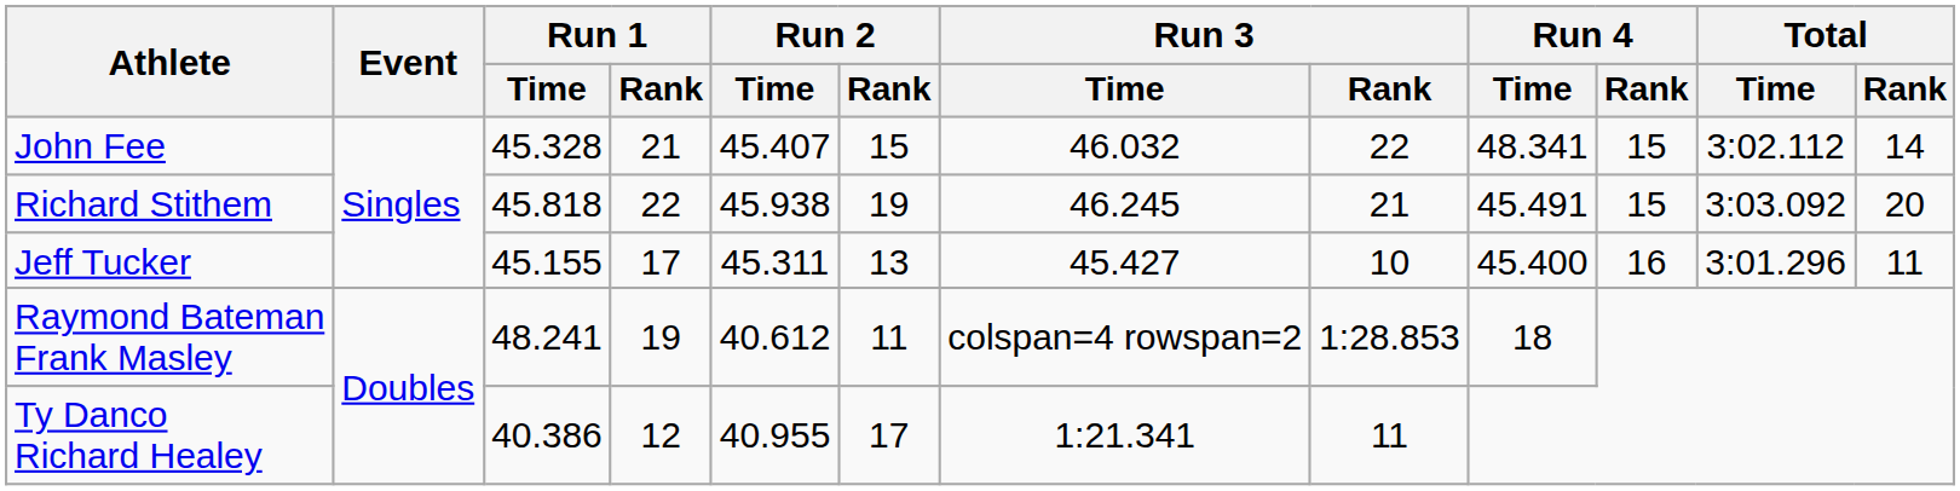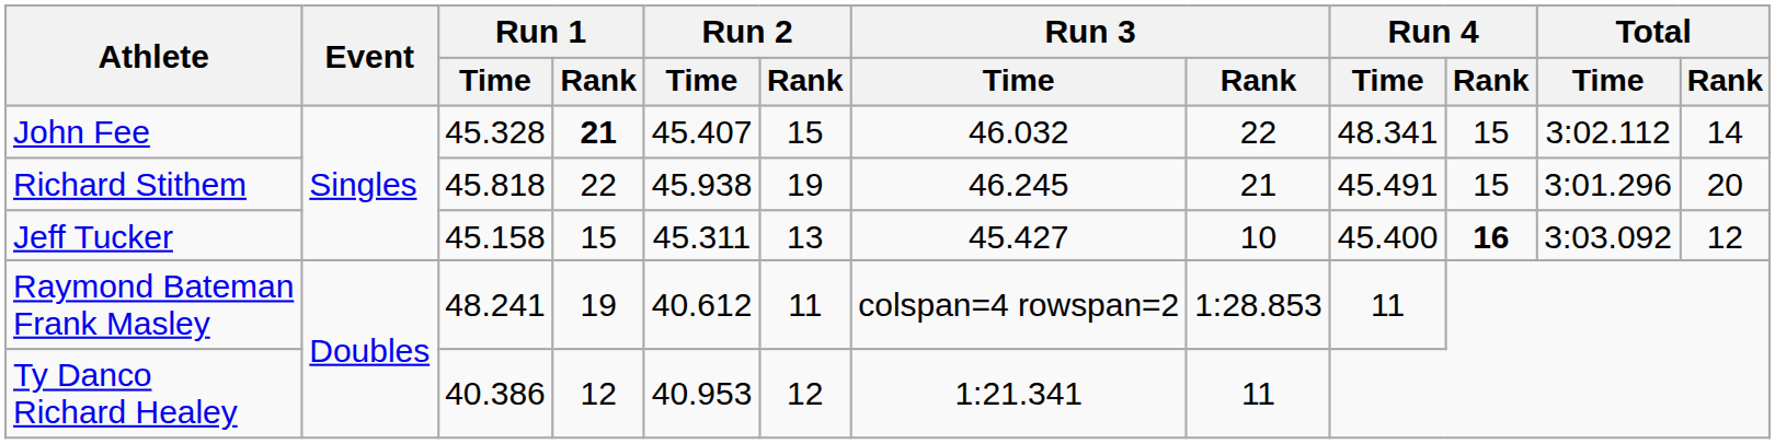John Fee | Run 1 / Rank: normal -> bold
Richard Stithem | Total / Time: 3:03.092 -> 3:01.296
Jeff Tucker | Run 1 / Time: 45.155 -> 45.158
Jeff Tucker | Run 1 / Rank: 17 -> 15
Jeff Tucker | Run 4 / Rank: normal -> bold
Jeff Tucker | Total / Time: 3:01.296 -> 3:03.092
Jeff Tucker | Total / Rank: 11 -> 12
Raymond Bateman Frank Masley | Run 4 / Time: 18 -> 11
Ty Danco Richard Healey | Run 2 / Time: 40.955 -> 40.953
Ty Danco Richard Healey | Run 2 / Rank: 17 -> 12
